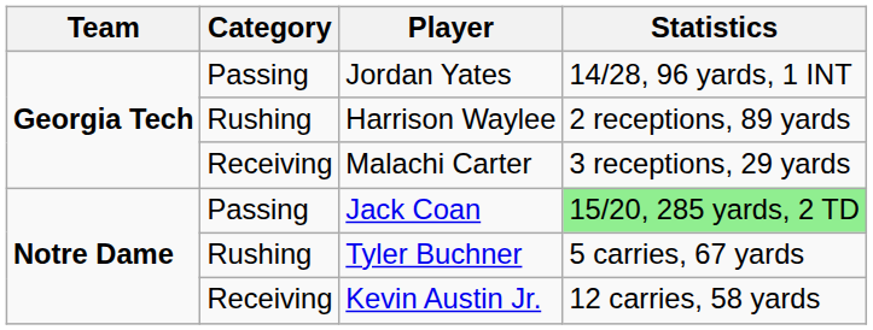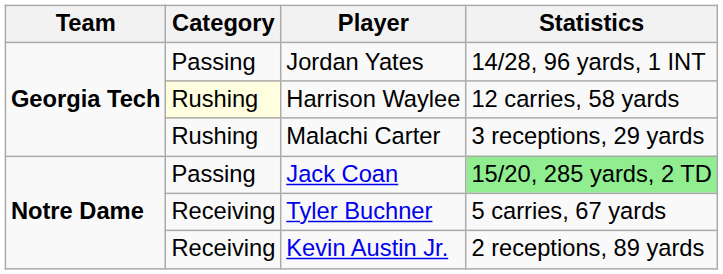Harrison Waylee | Category: no background -> lightyellow background
Harrison Waylee | Statistics: 2 receptions, 89 yards -> 12 carries, 58 yards
Malachi Carter | Category: Receiving -> Rushing
Tyler Buchner | Category: Rushing -> Receiving
Kevin Austin Jr. | Statistics: 12 carries, 58 yards -> 2 receptions, 89 yards
